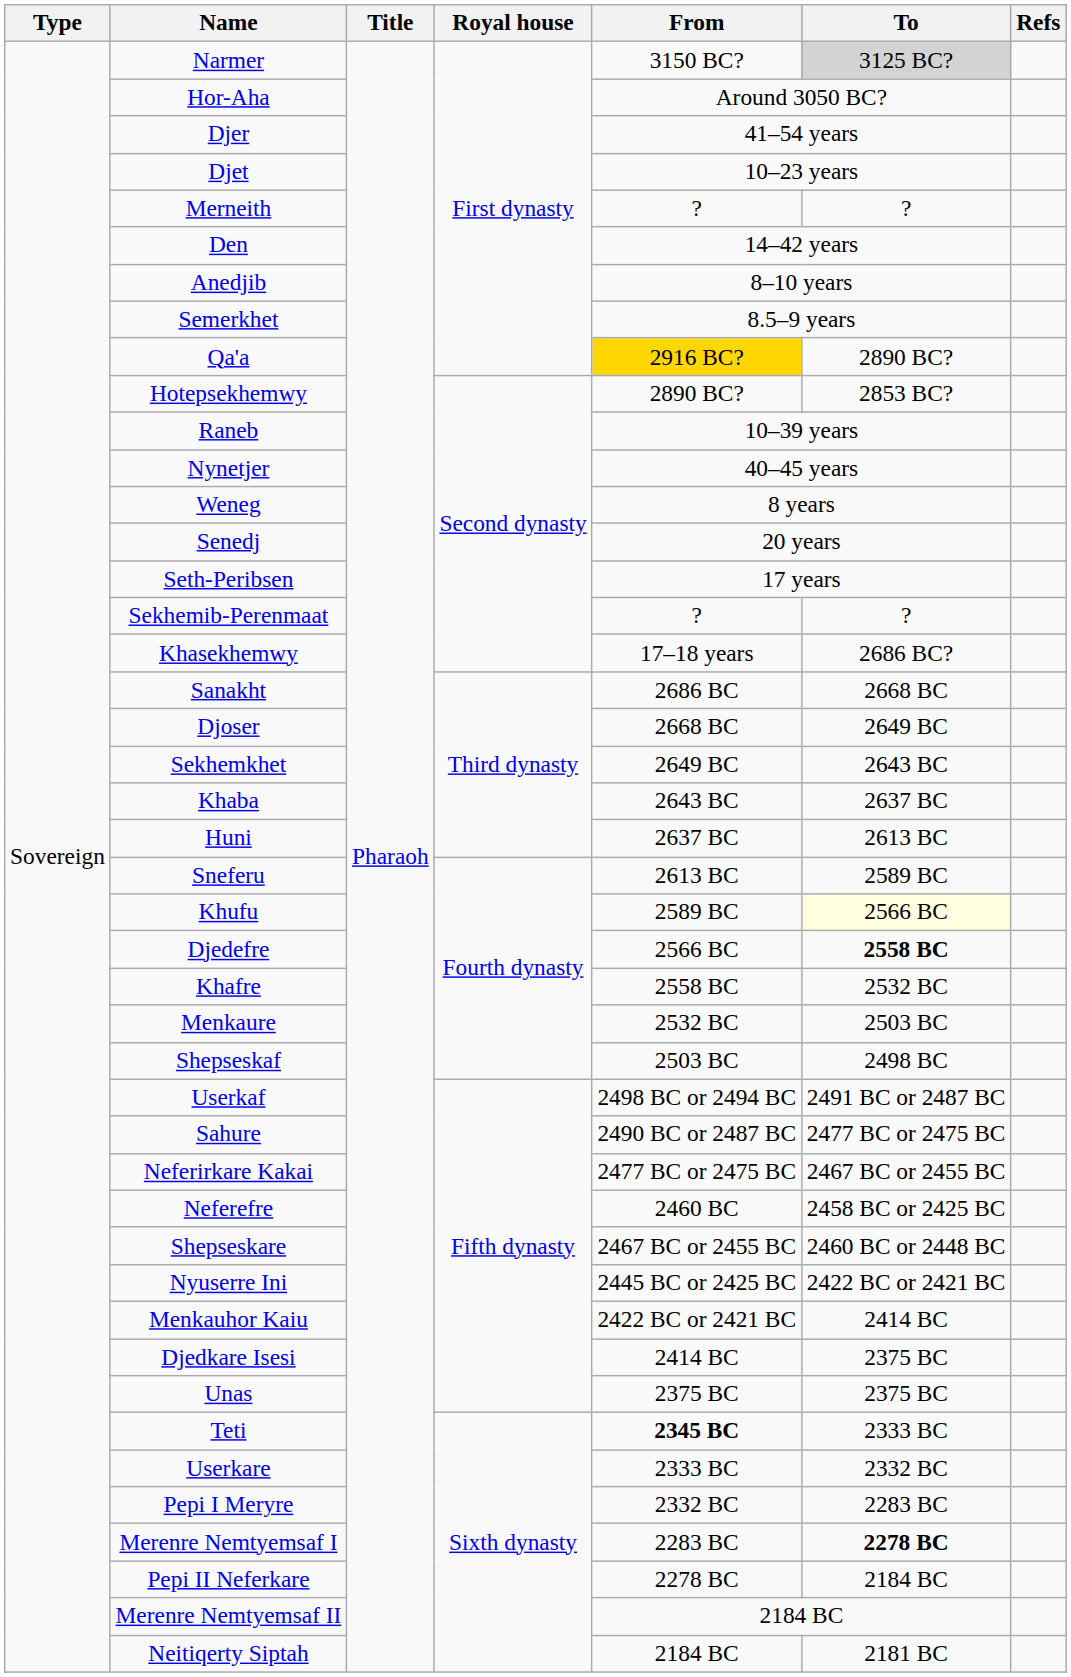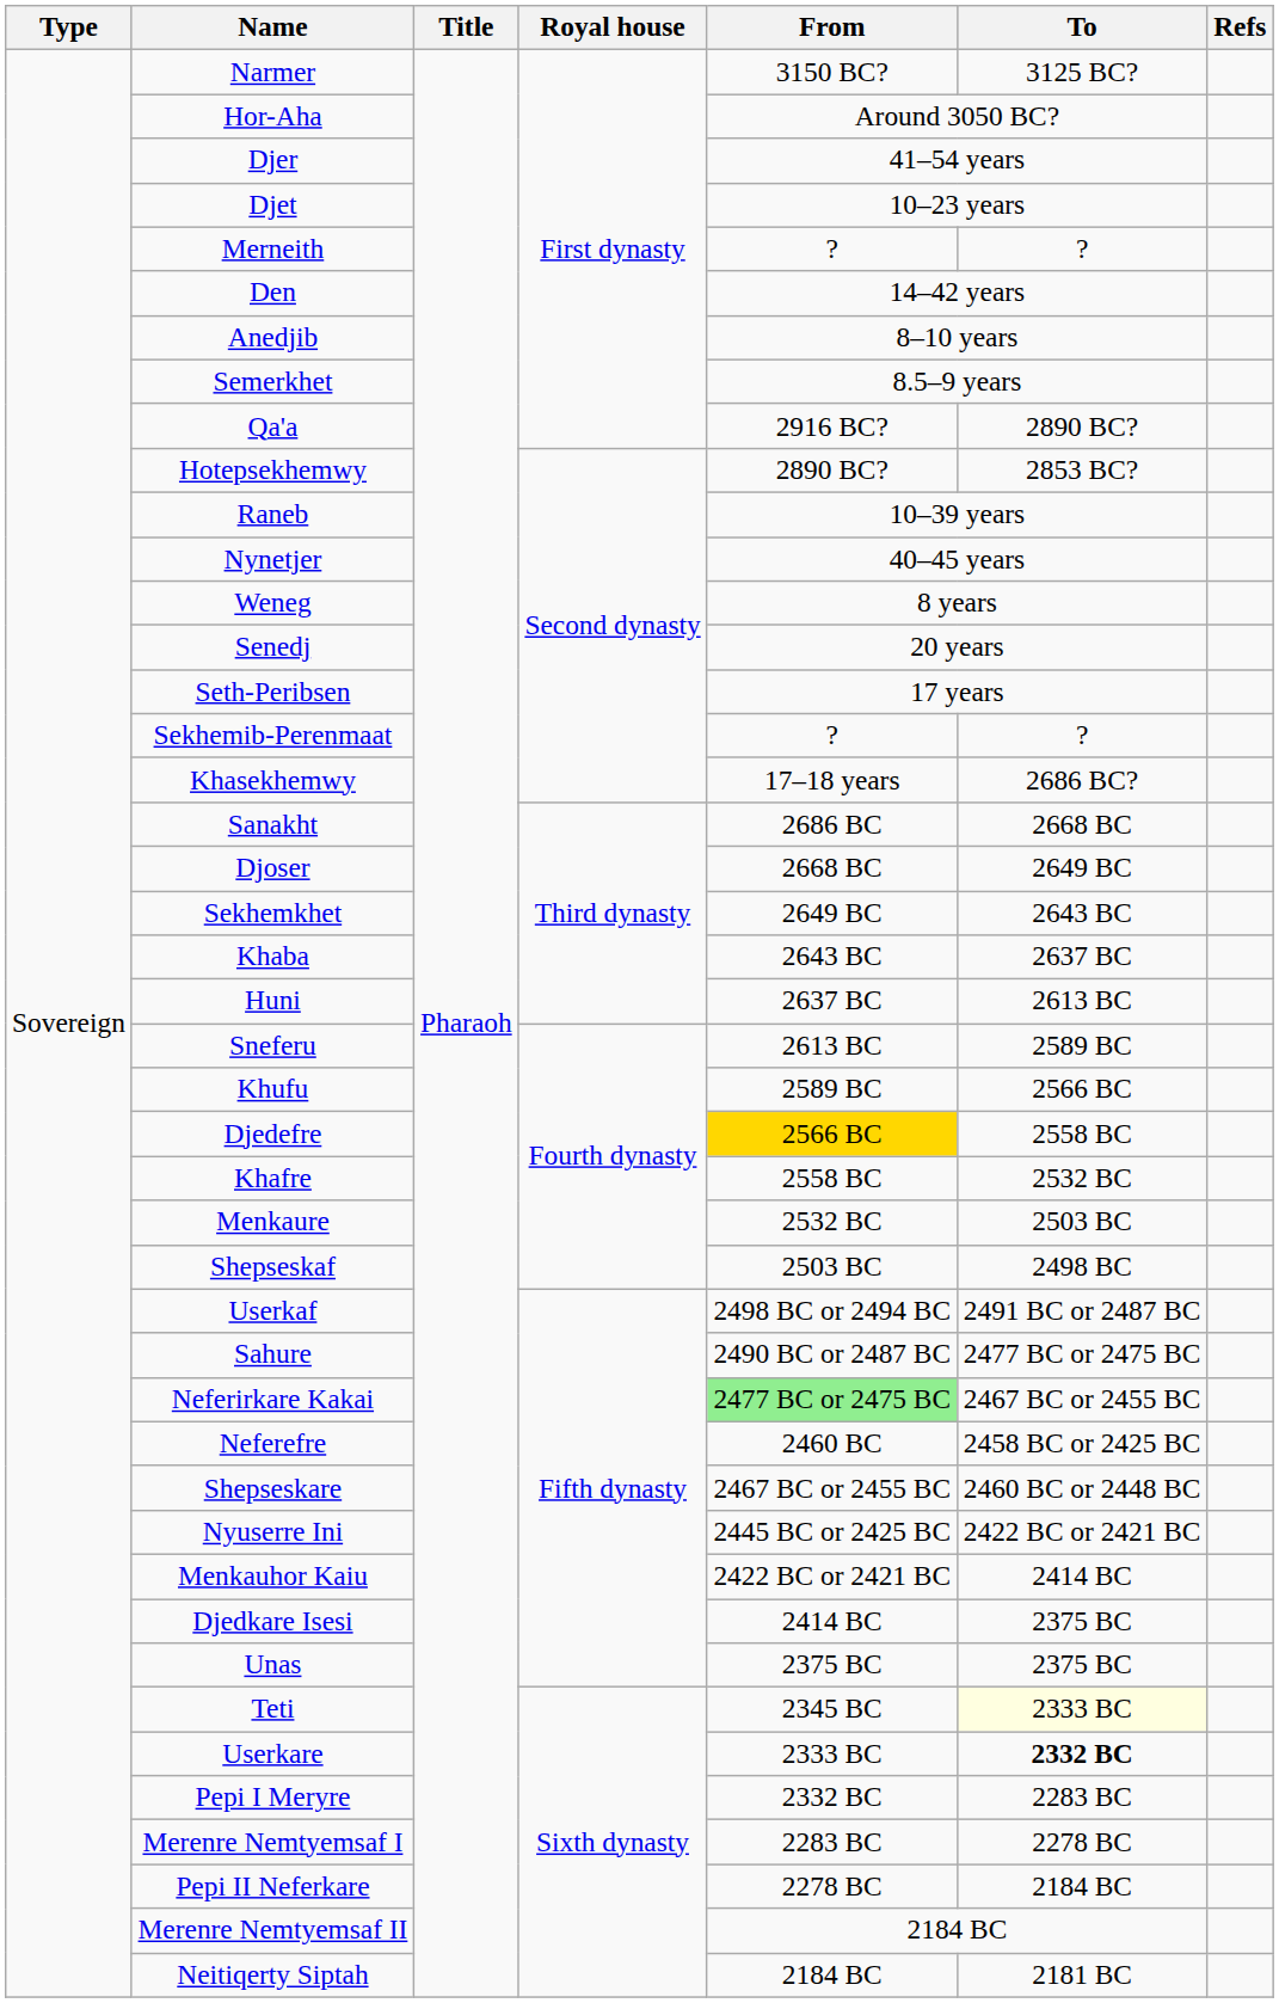Narmer | To: lightgrey background -> no background
Qa'a | From: gold background -> no background
Khufu | To: lightyellow background -> no background
Djedefre | From: no background -> gold background
Djedefre | To: bold -> normal
Neferirkare Kakai | From: no background -> lightgreen background
Teti | From: bold -> normal
Teti | To: no background -> lightyellow background
Userkare | To: normal -> bold
Merenre Nemtyemsaf I | To: bold -> normal
